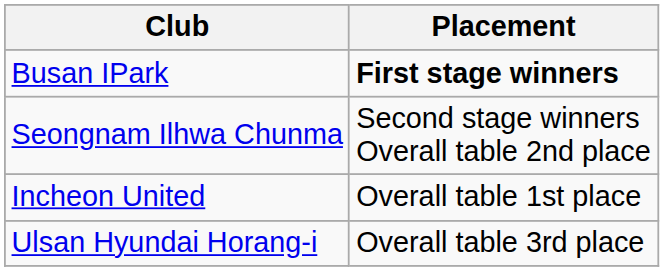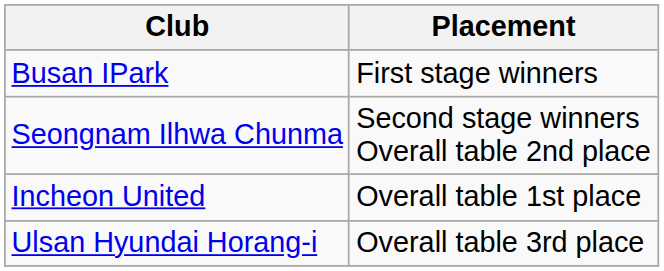Busan IPark | Placement: bold -> normal
